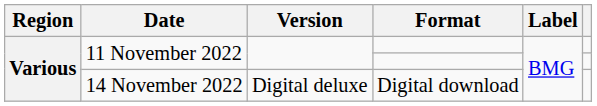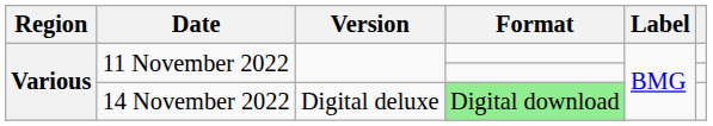14 November 2022 | Format: no background -> lightgreen background
